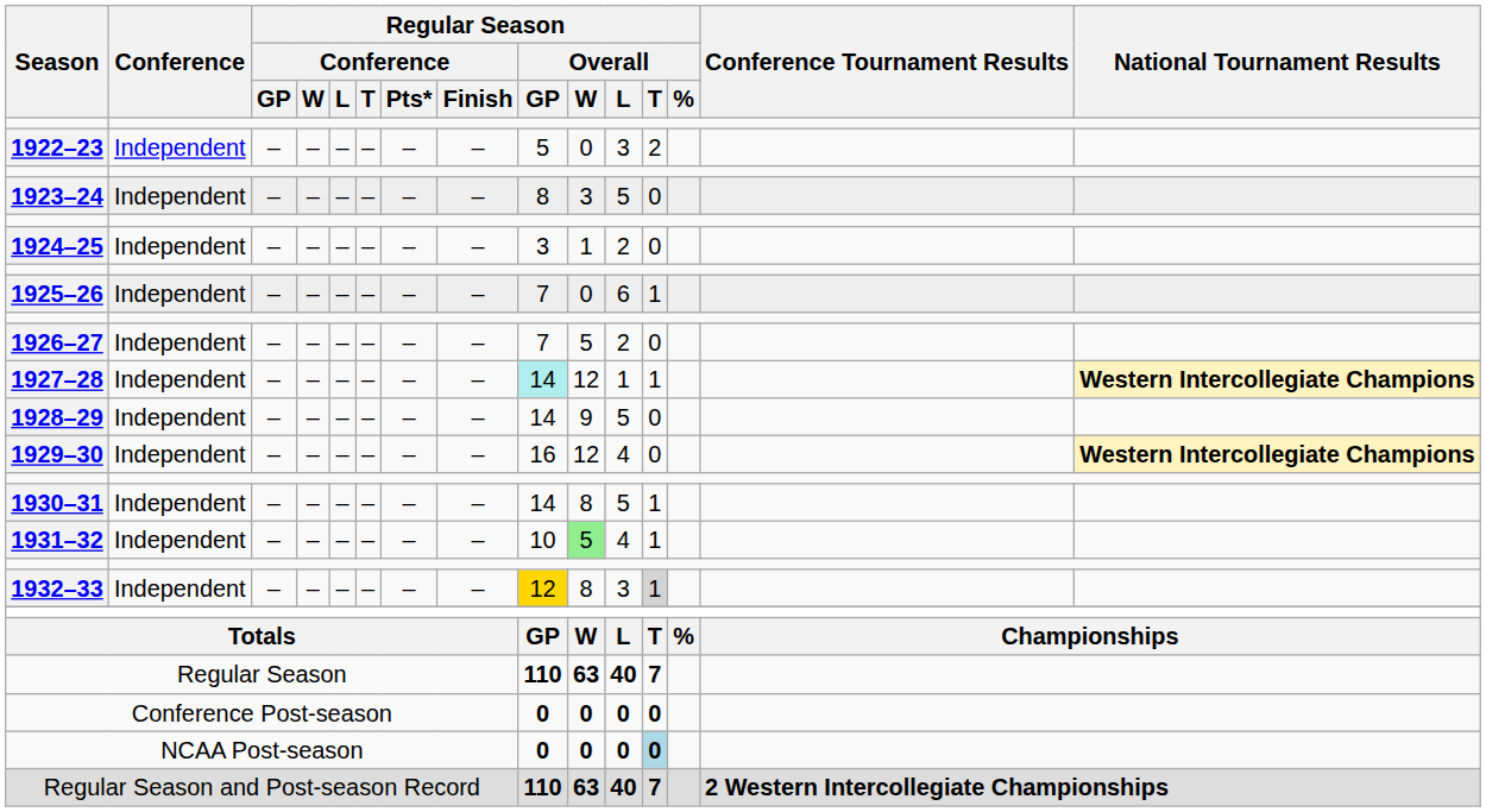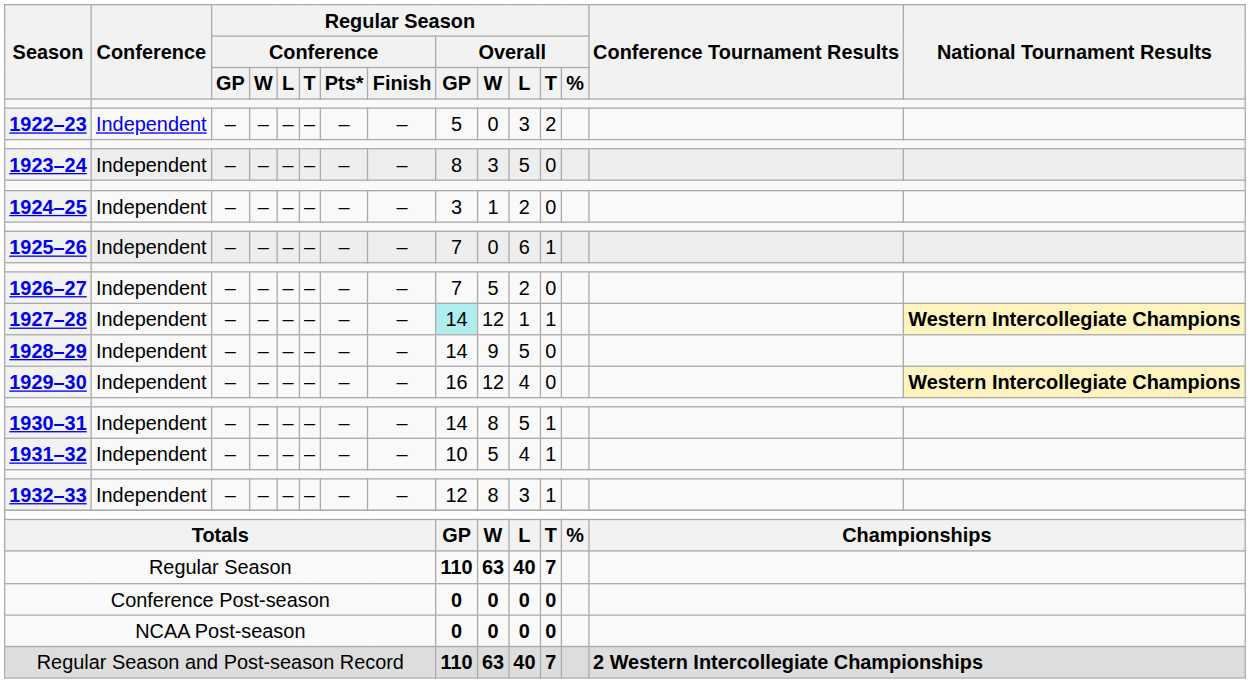1931–32 | Regular Season / Overall / W: lightgreen background -> no background
1932–33 | Regular Season / Overall / GP: gold background -> no background
1932–33 | Regular Season / Overall / T: lightgrey background -> no background
NCAA Post-season | Regular Season / Overall / T: lightblue background -> no background
